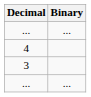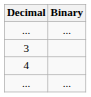row 3 | Decimal: 4 -> 3
row 4 | Decimal: 3 -> 4
